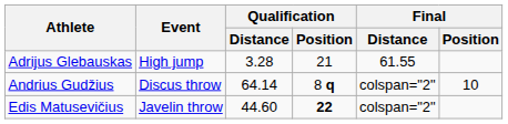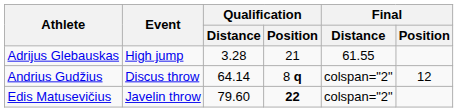Andrius Gudžius | Final / Position: 10 -> 12
Edis Matusevičius | Qualification / Distance: 44.60 -> 79.60
